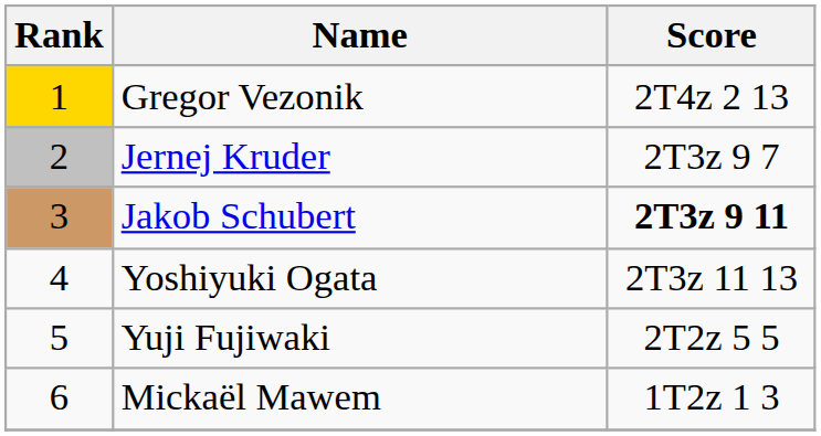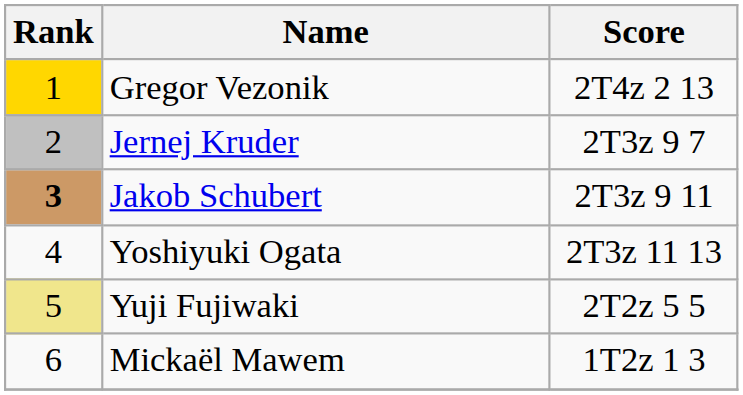Jakob Schubert | Rank: normal -> bold
Jakob Schubert | Score: bold -> normal
Yuji Fujiwaki | Rank: no background -> khaki background
